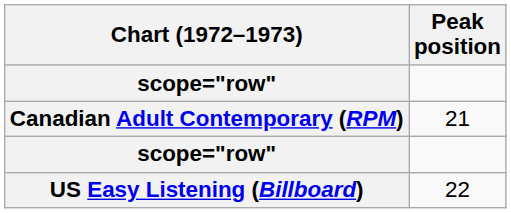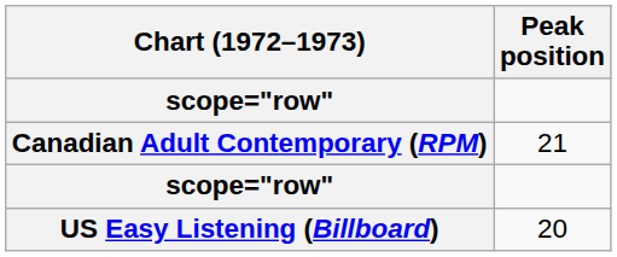US Easy Listening (Billboard) | Peak position: 22 -> 20
